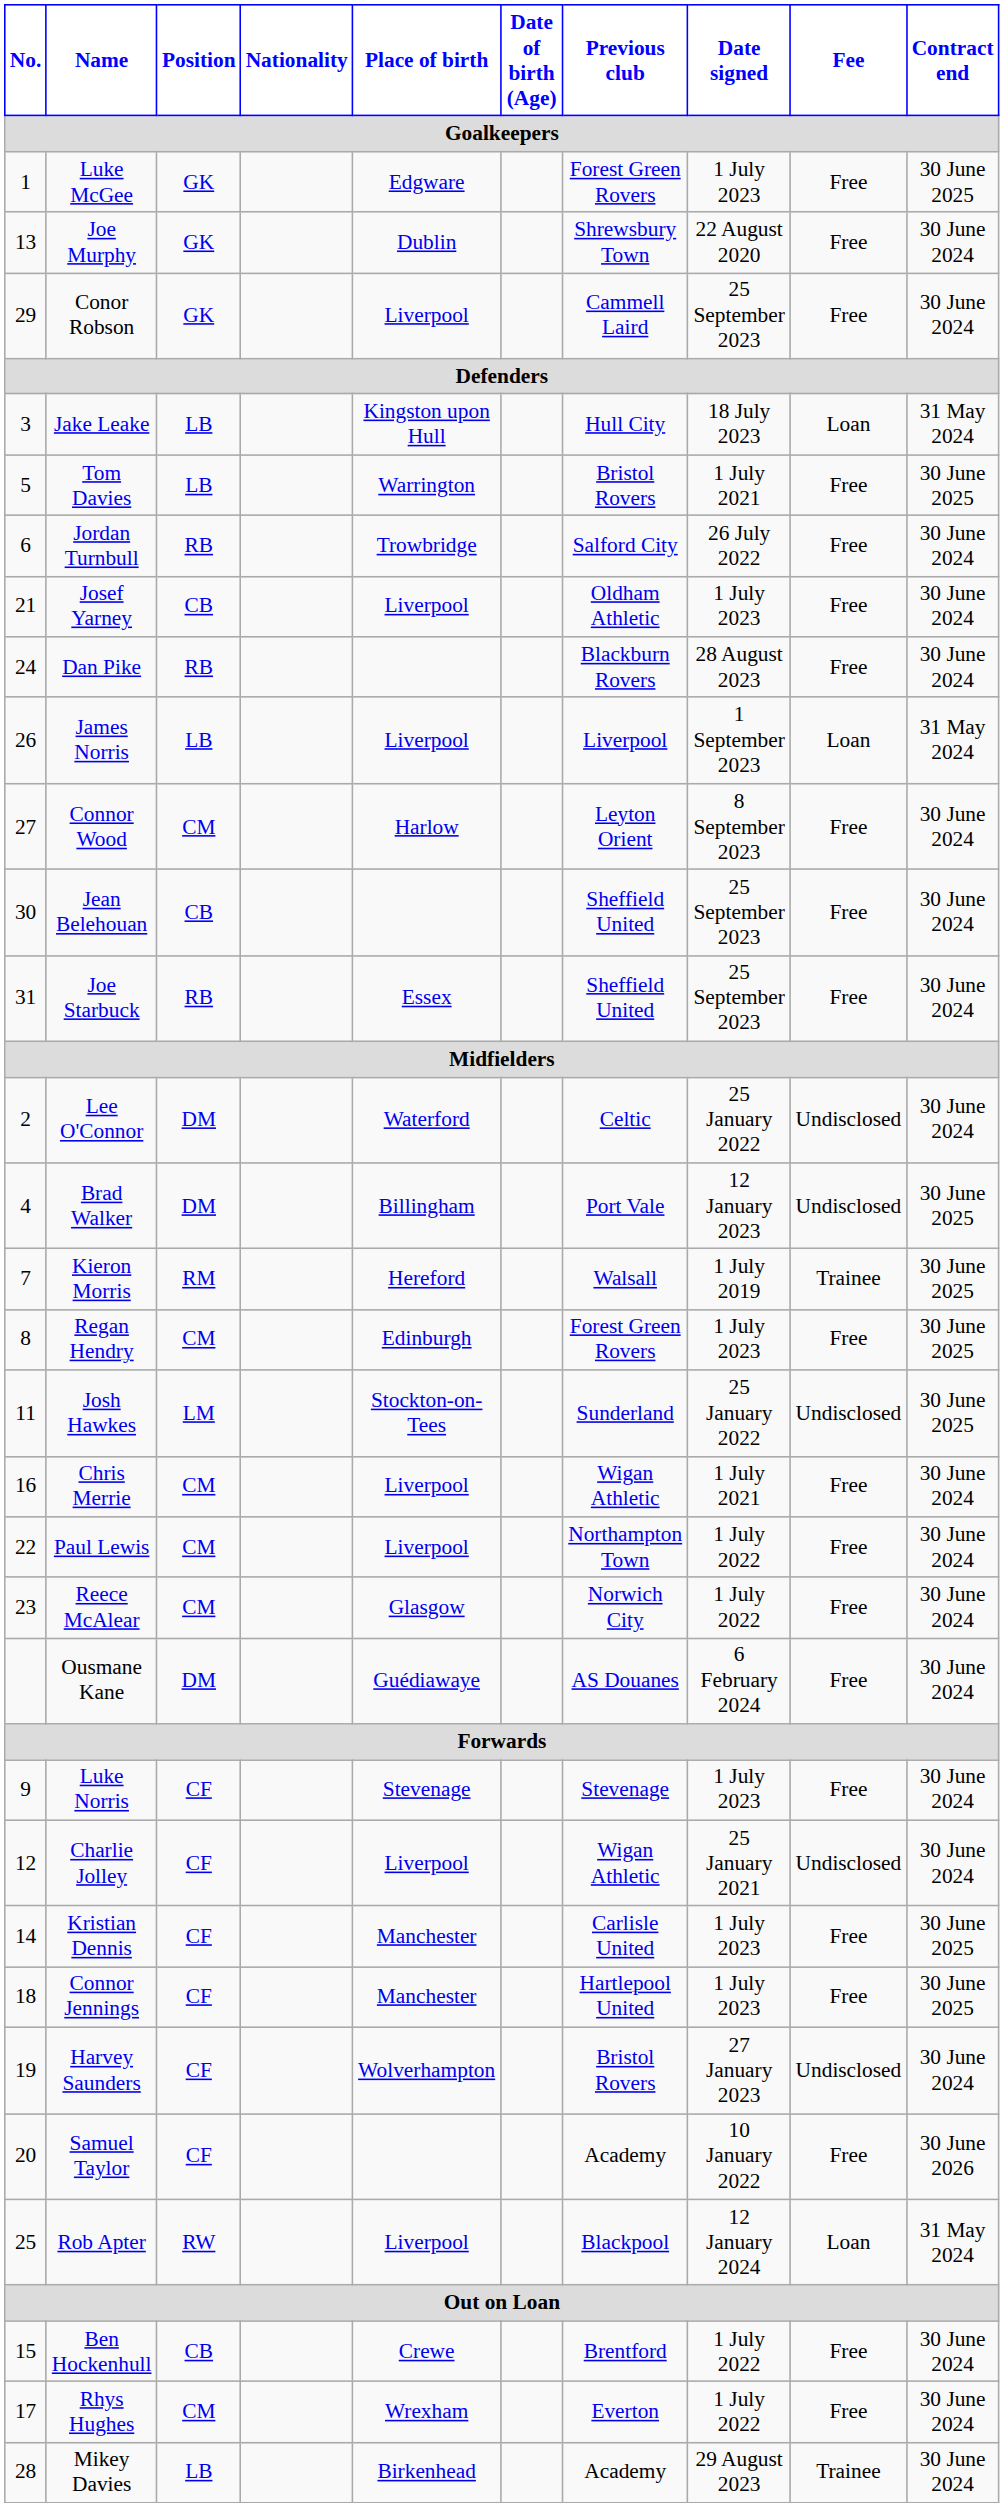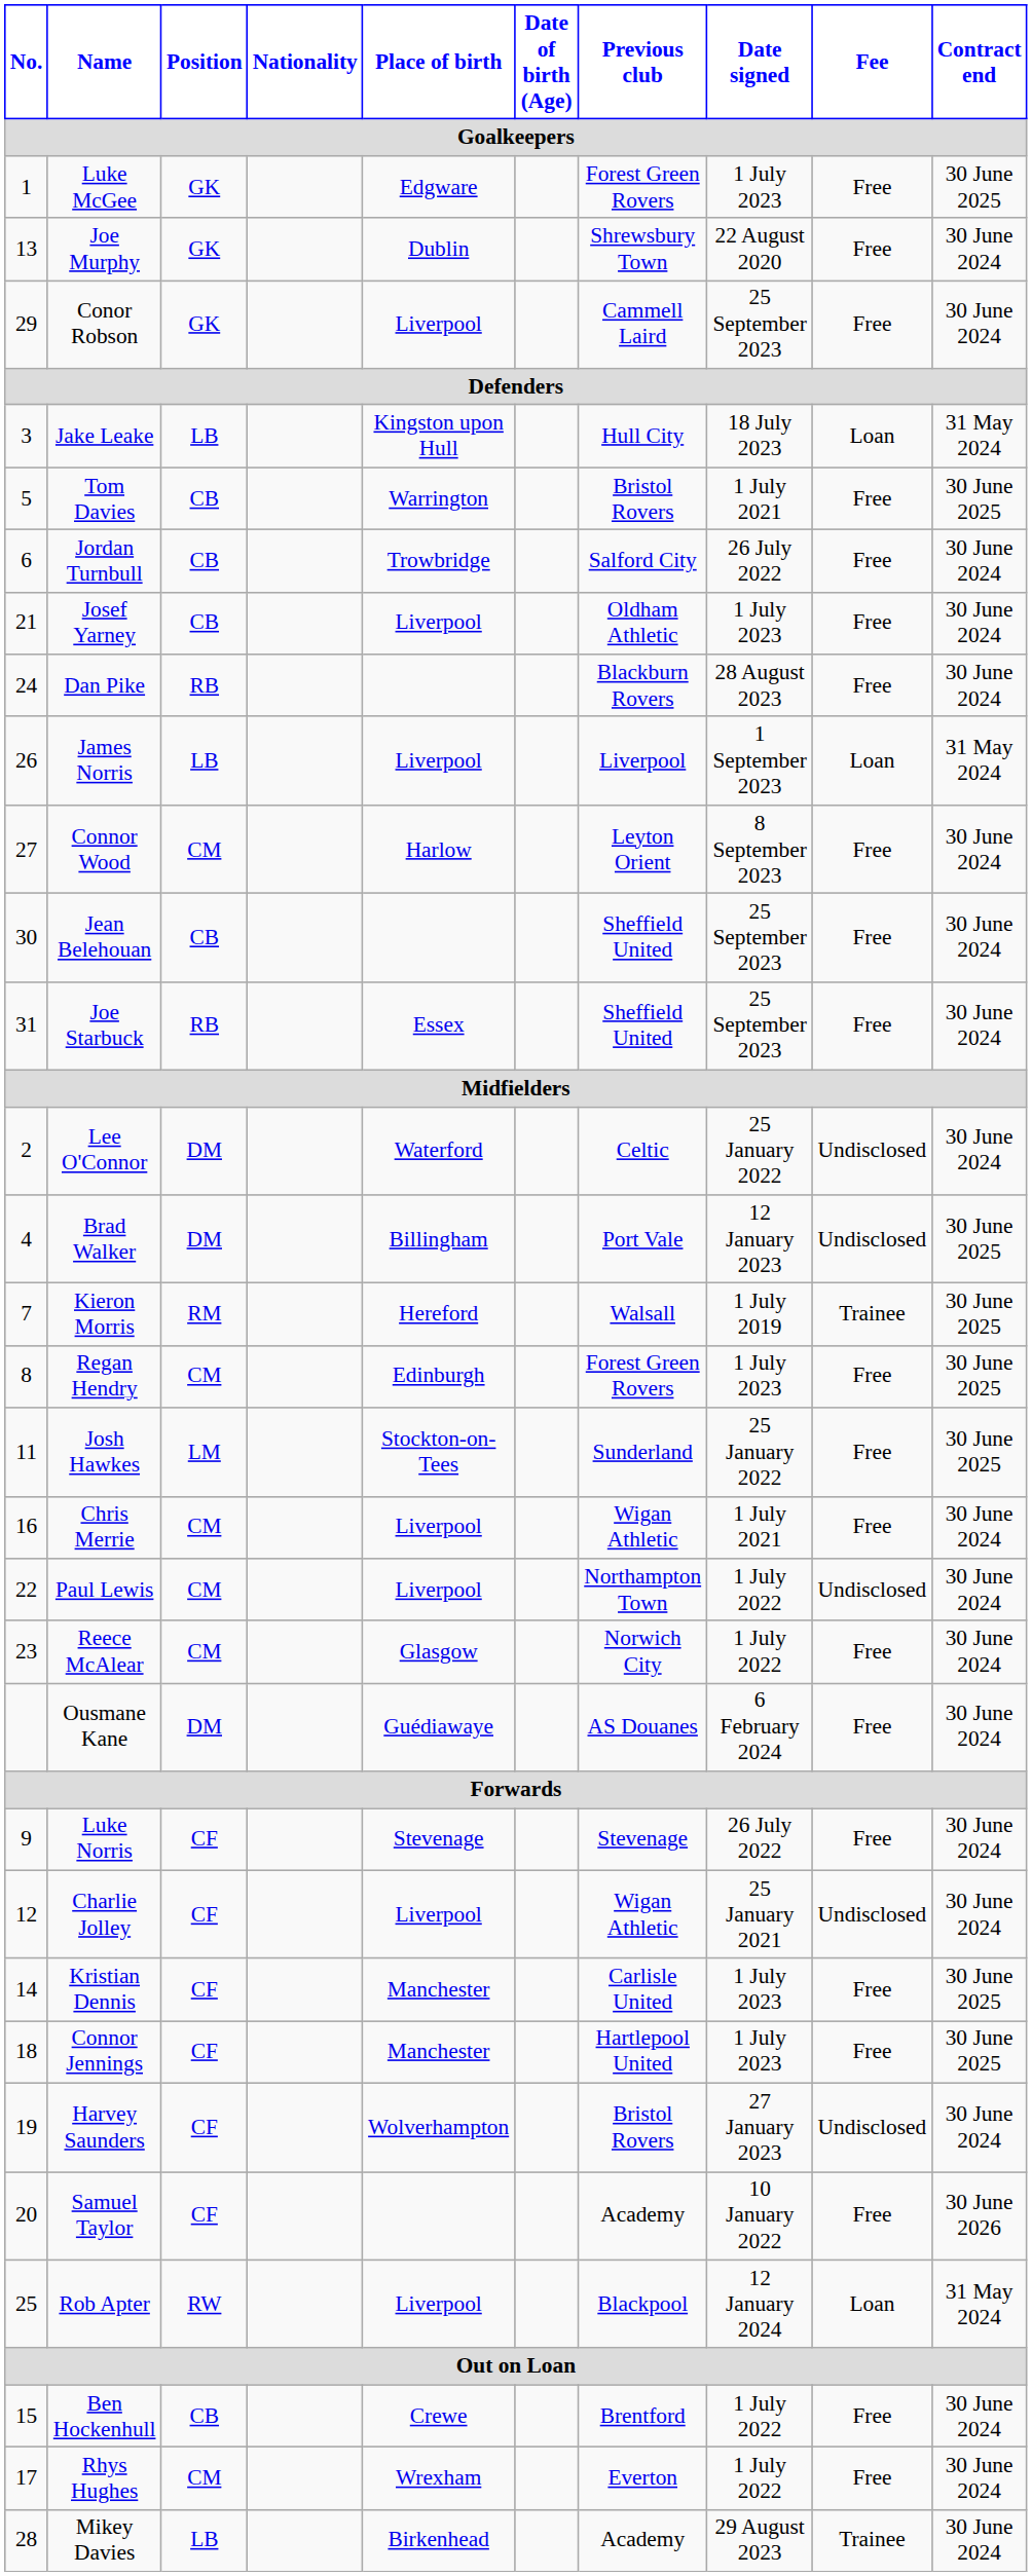Tom Davies | Position: LB -> CB
Jordan Turnbull | Position: RB -> CB
Josh Hawkes | Fee: Undisclosed -> Free
Paul Lewis | Fee: Free -> Undisclosed
Luke Norris | Date signed: 1 July 2023 -> 26 July 2022
